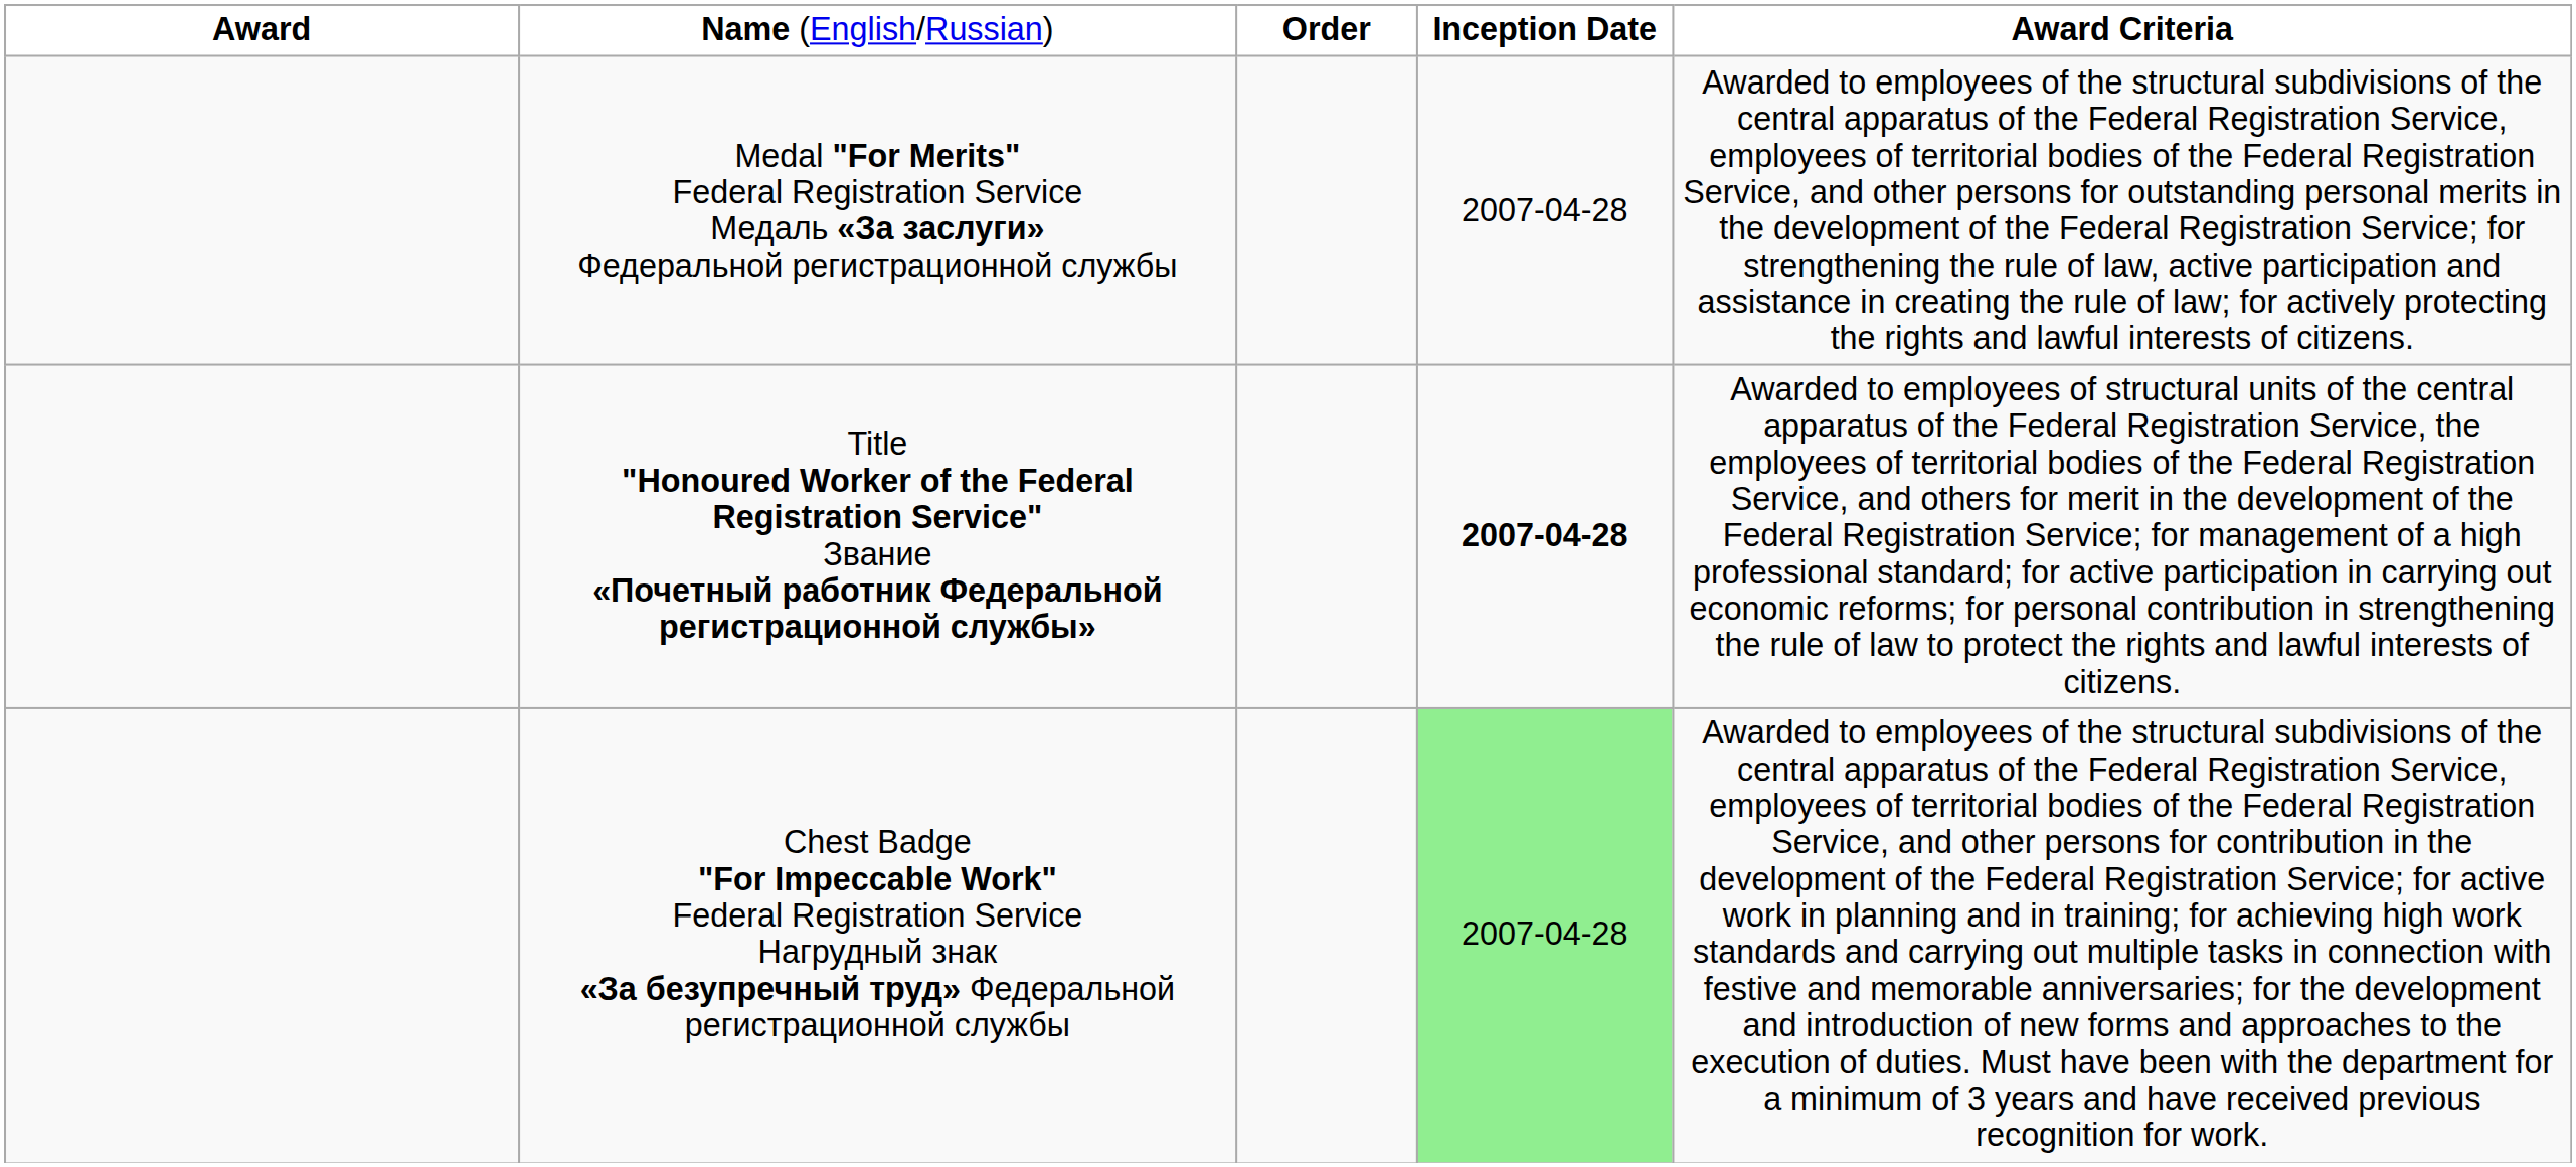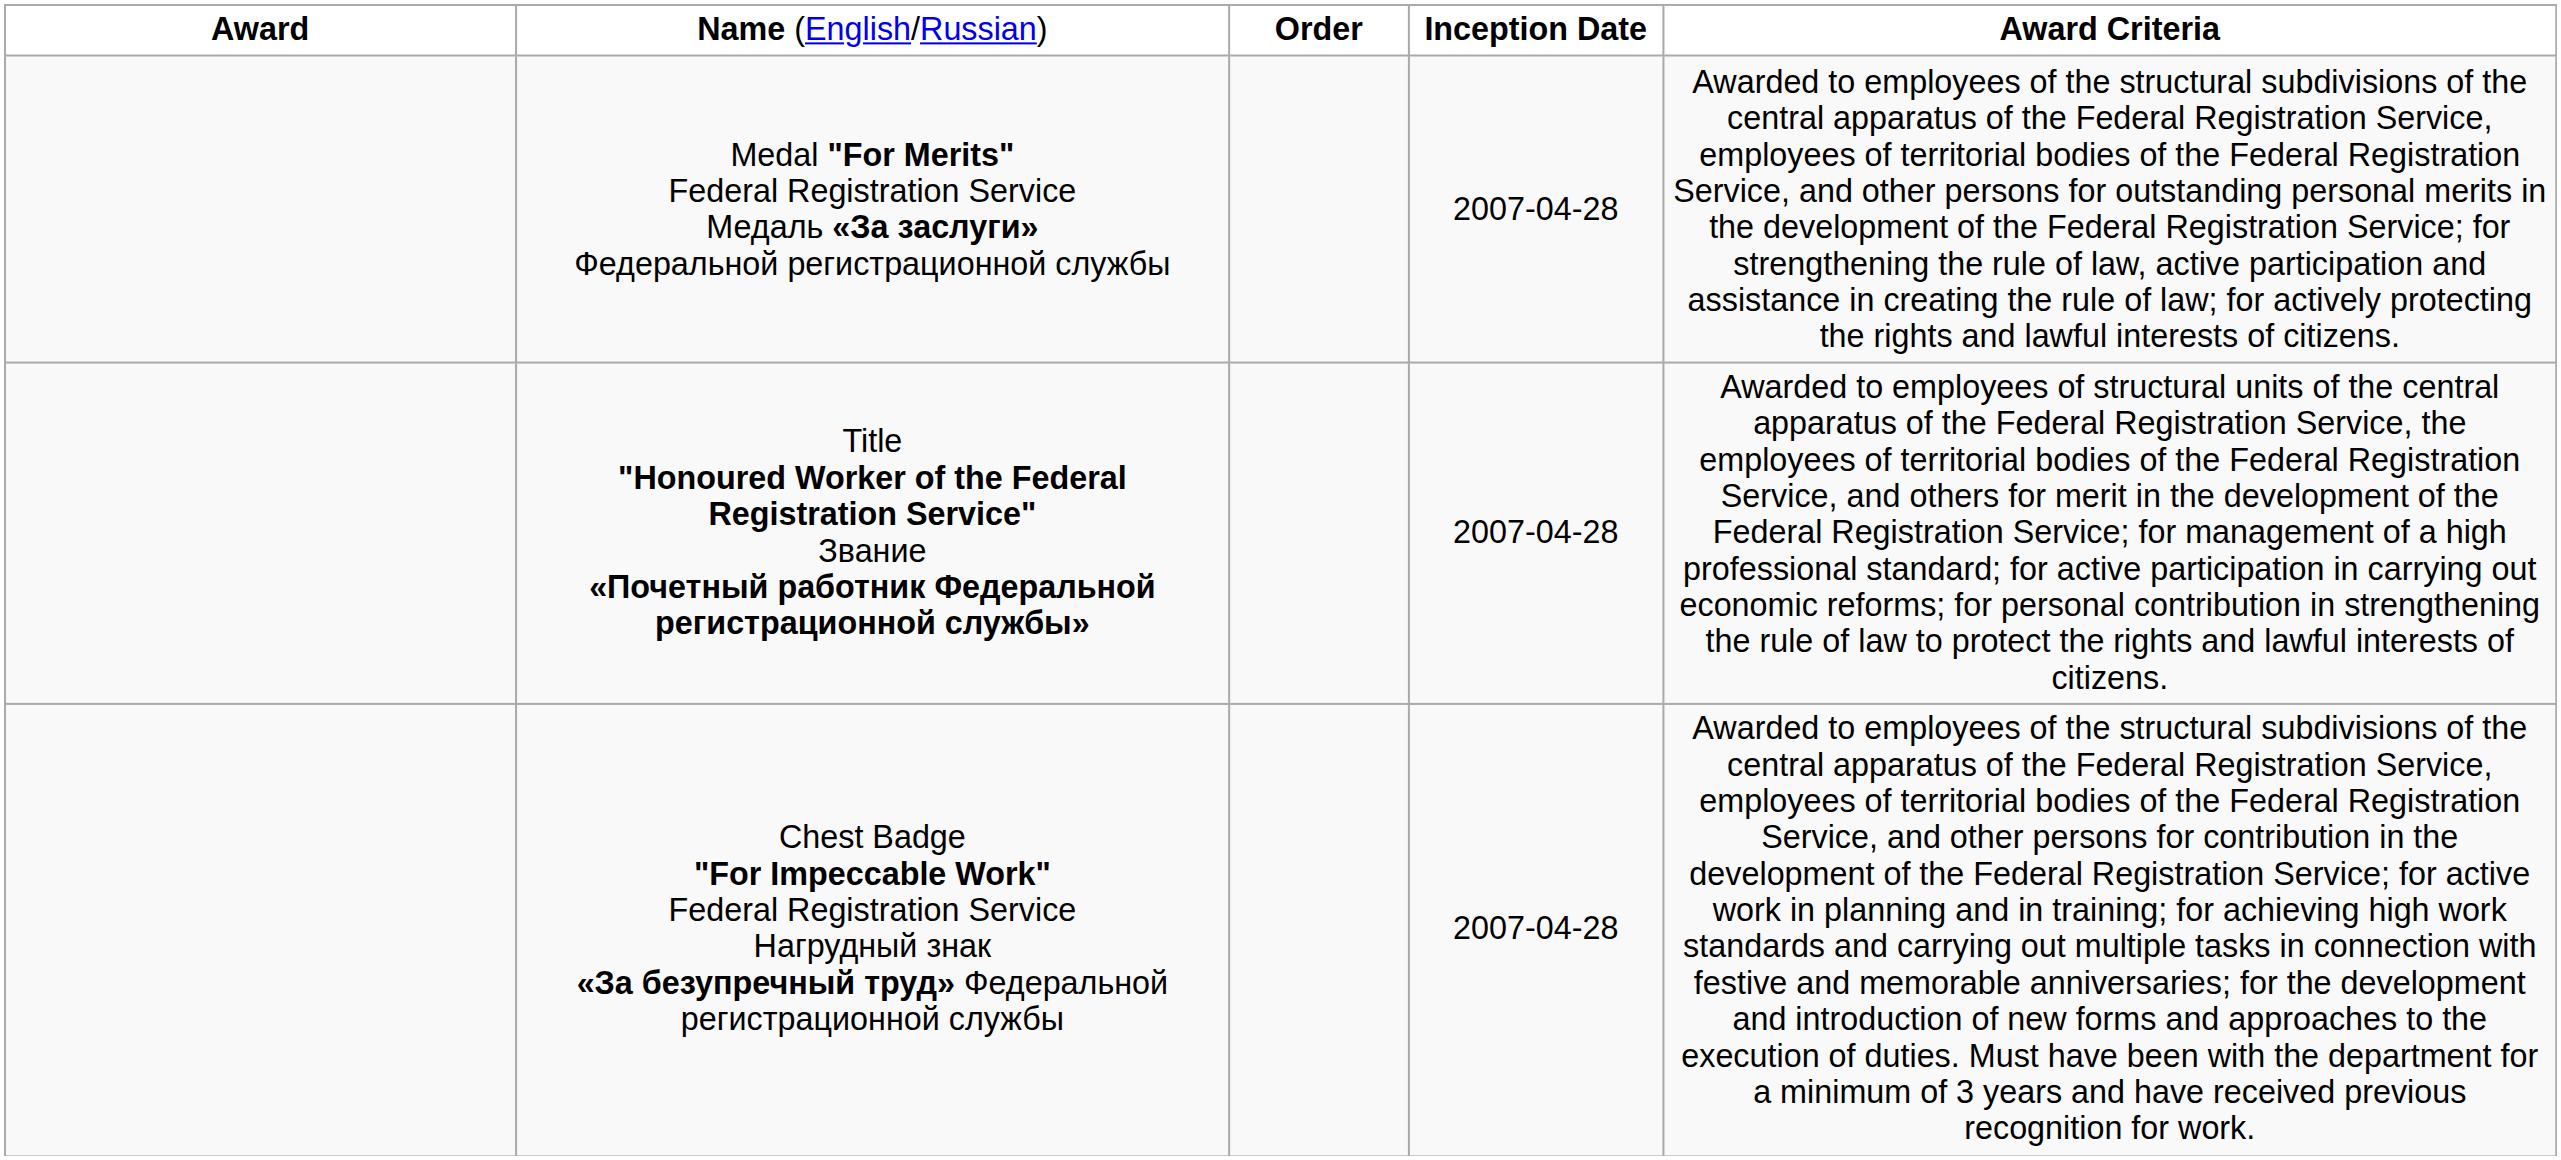row 3 | column 4: bold -> normal
row 4 | column 4: lightgreen background -> no background
